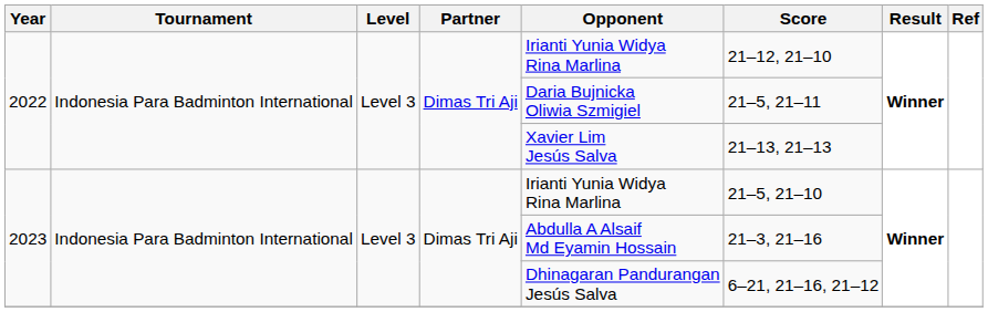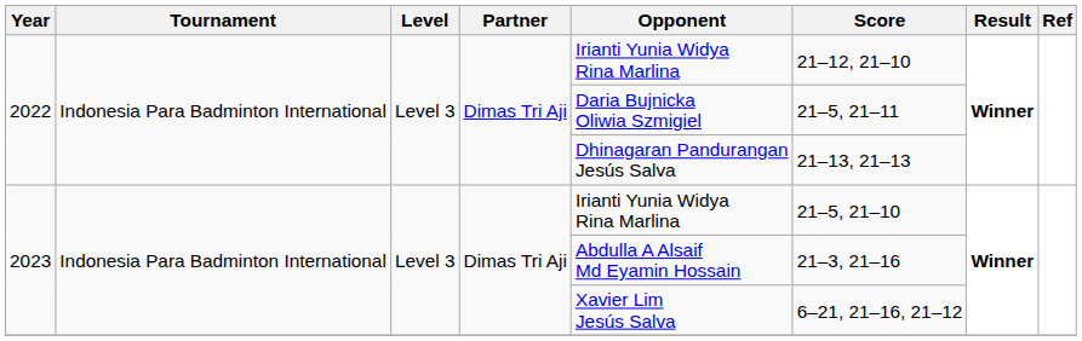row 4 | Opponent: Xavier Lim Jesús Salva -> Dhinagaran Pandurangan Jesús Salva
row 7 | Opponent: Dhinagaran Pandurangan Jesús Salva -> Xavier Lim Jesús Salva
